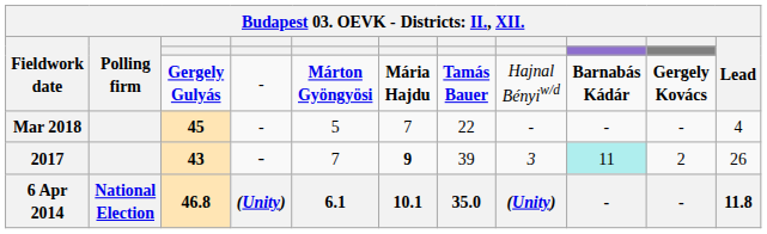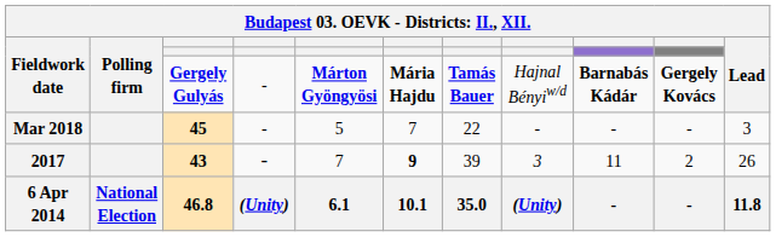Mar 2018 | Lead: 4 -> 3
2017 | column 9: paleturquoise background -> no background
